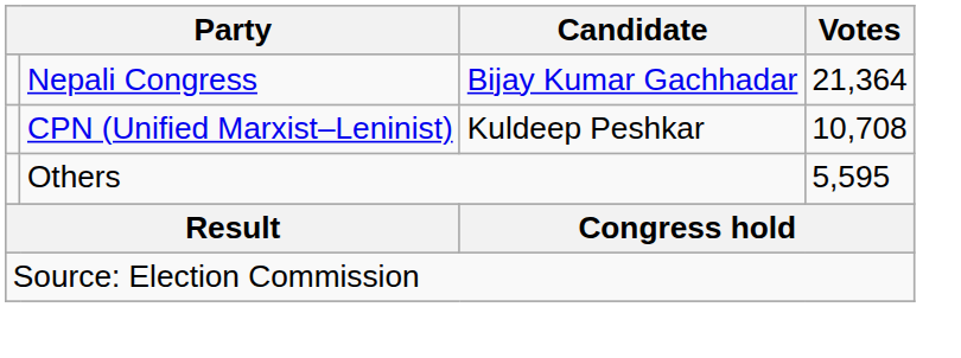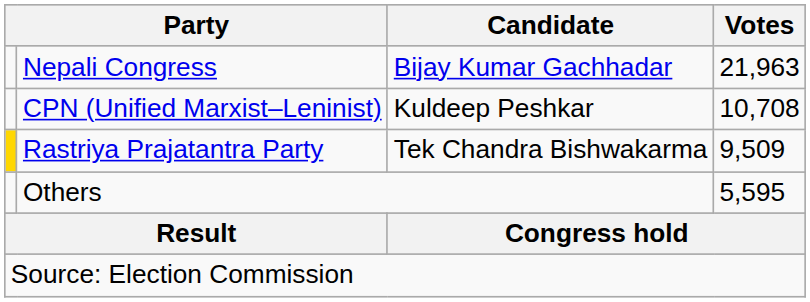Nepali Congress | Votes: 21,364 -> 21,963
+ row: Rastriya Prajatantra Party | Tek Chandra Bishwakarma | 9,509
